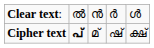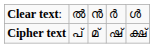Cipher text | column 2: bold -> normal
